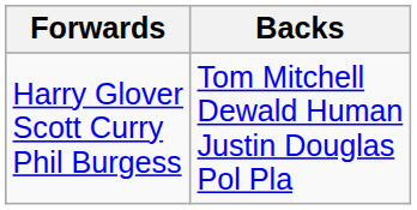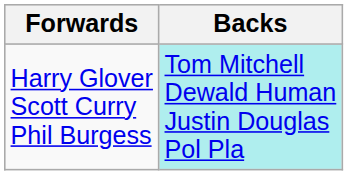Harry Glover Scott Curry Phil Burgess | Backs: no background -> paleturquoise background
